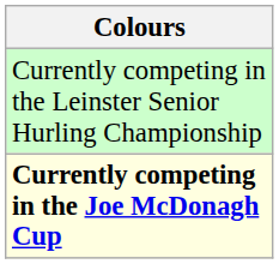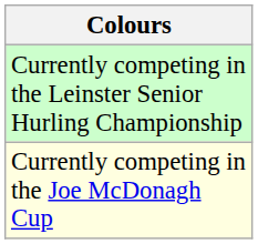row 3 | column 1: bold -> normal
